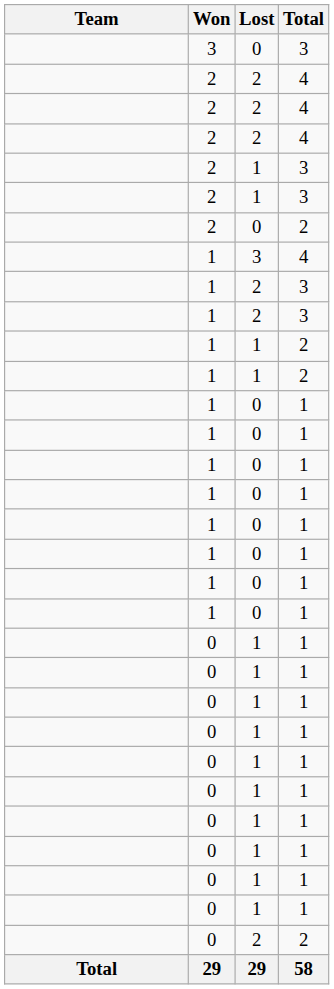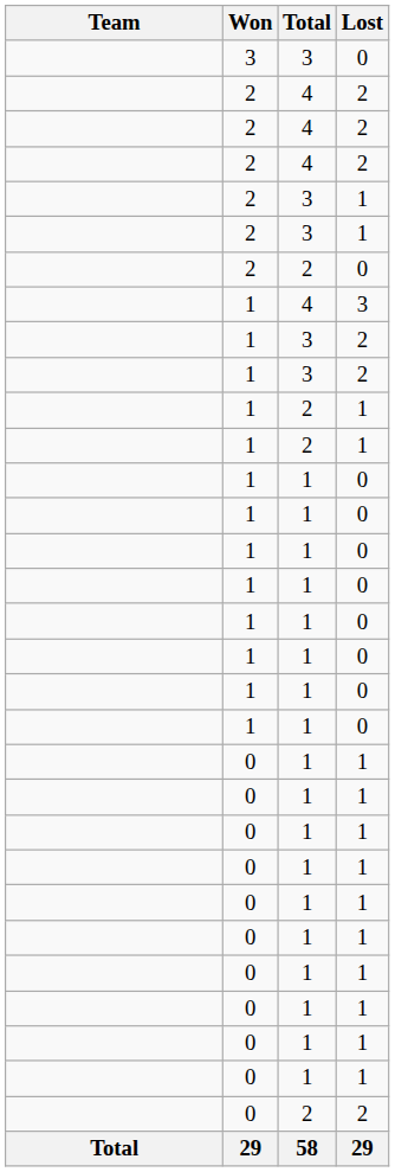columns swapped: Lost <-> Total
